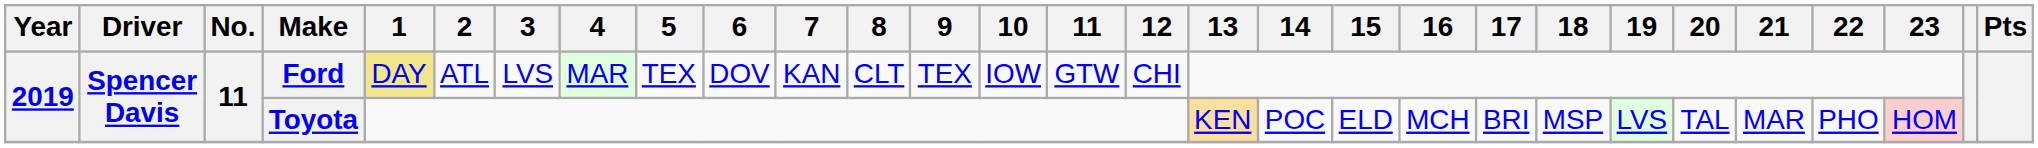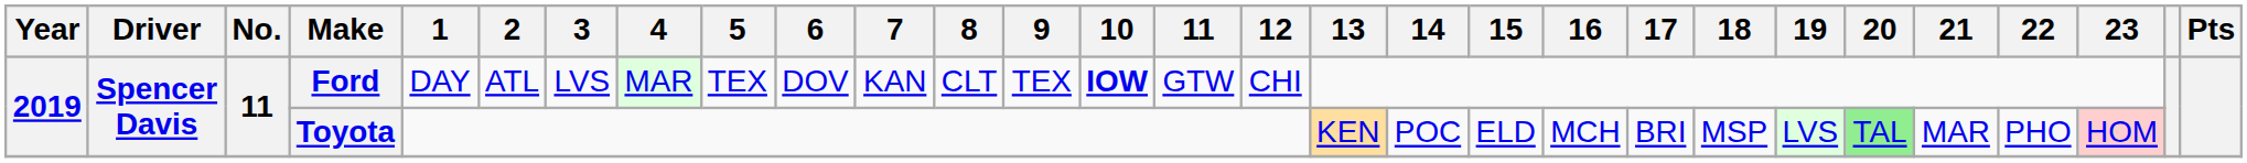Ford | 1: khaki background -> no background
Ford | 10: normal -> bold
Toyota | 20: no background -> lightgreen background
